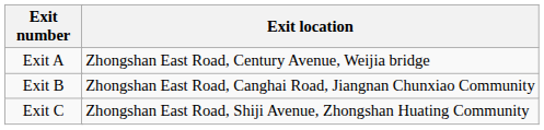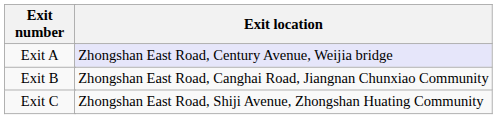Exit A | Exit location: no background -> lavender background
